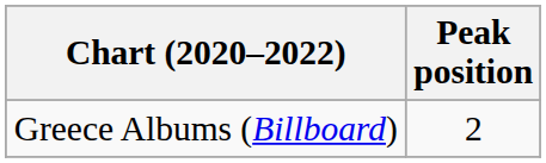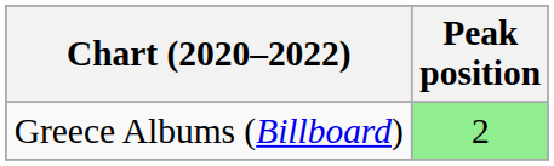Greece Albums (Billboard) | Peak position: no background -> lightgreen background
